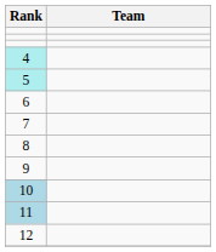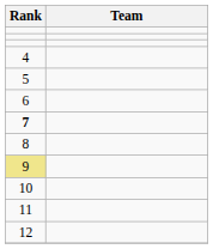row 5 | Rank: paleturquoise background -> no background
row 6 | Rank: paleturquoise background -> no background
row 8 | Rank: normal -> bold
row 10 | Rank: no background -> khaki background
row 11 | Rank: lightblue background -> no background
row 12 | Rank: lightblue background -> no background
